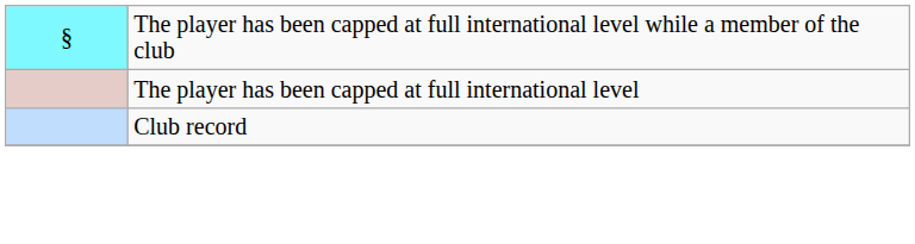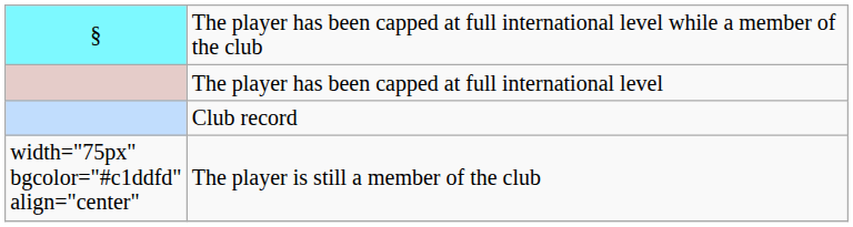+ row: width="75px" bgcolor="#c1ddfd" align="center" | The player is still a member of the club
